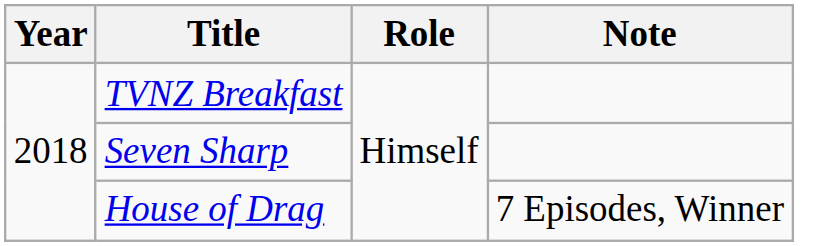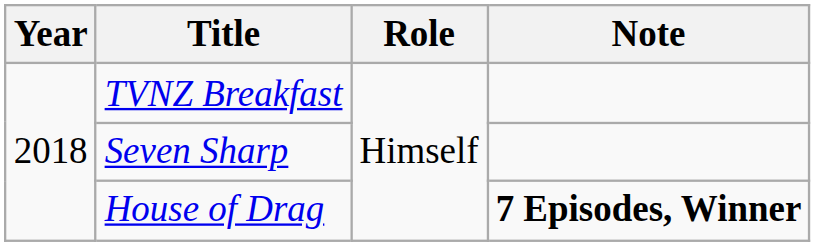House of Drag | Note: normal -> bold
